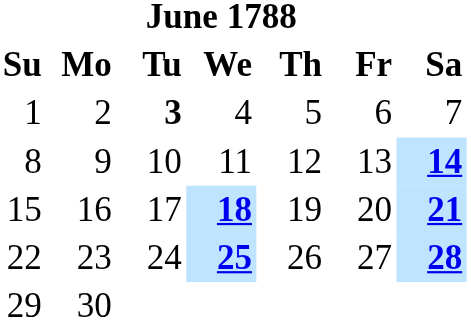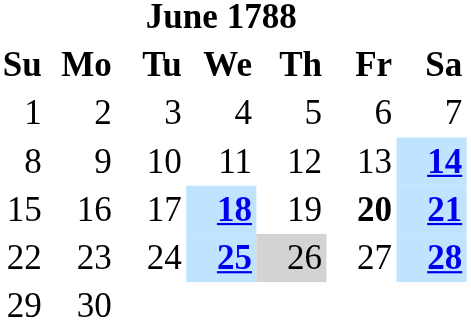1 | June 1788 / Tu: bold -> normal
15 | June 1788 / Fr: normal -> bold
22 | June 1788 / Th: no background -> lightgrey background
